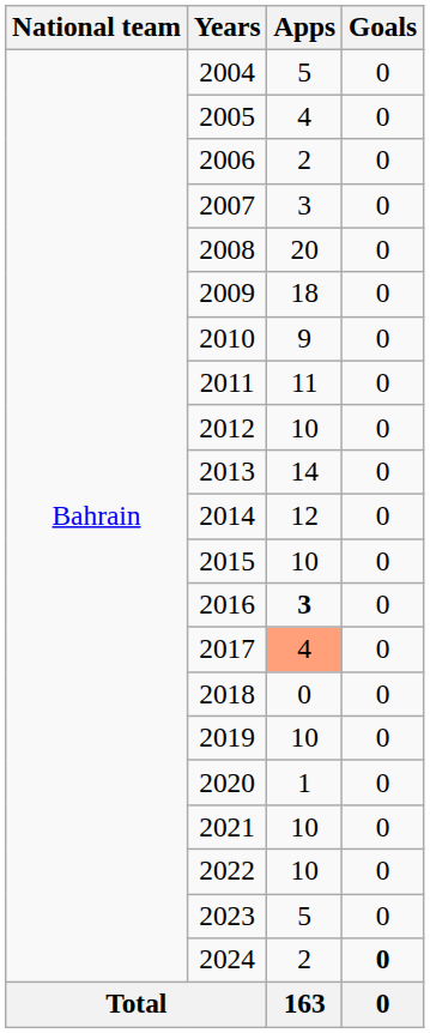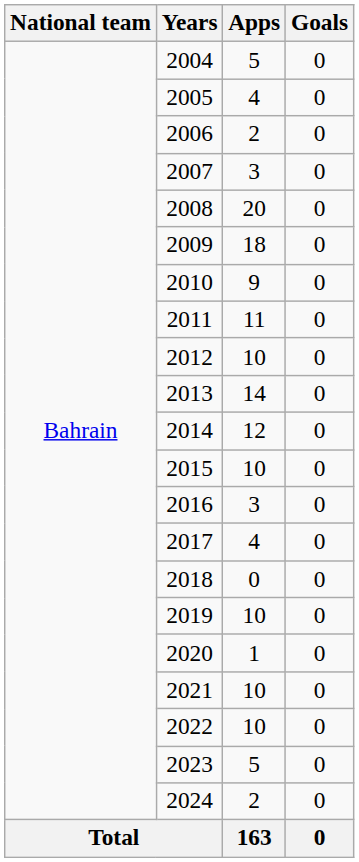2016 | Apps: bold -> normal
2017 | Apps: lightsalmon background -> no background
2024 | Goals: bold -> normal
